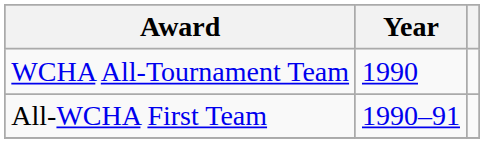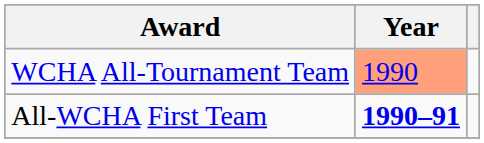row 2 | Year: no background -> lightsalmon background
row 3 | Year: normal -> bold
